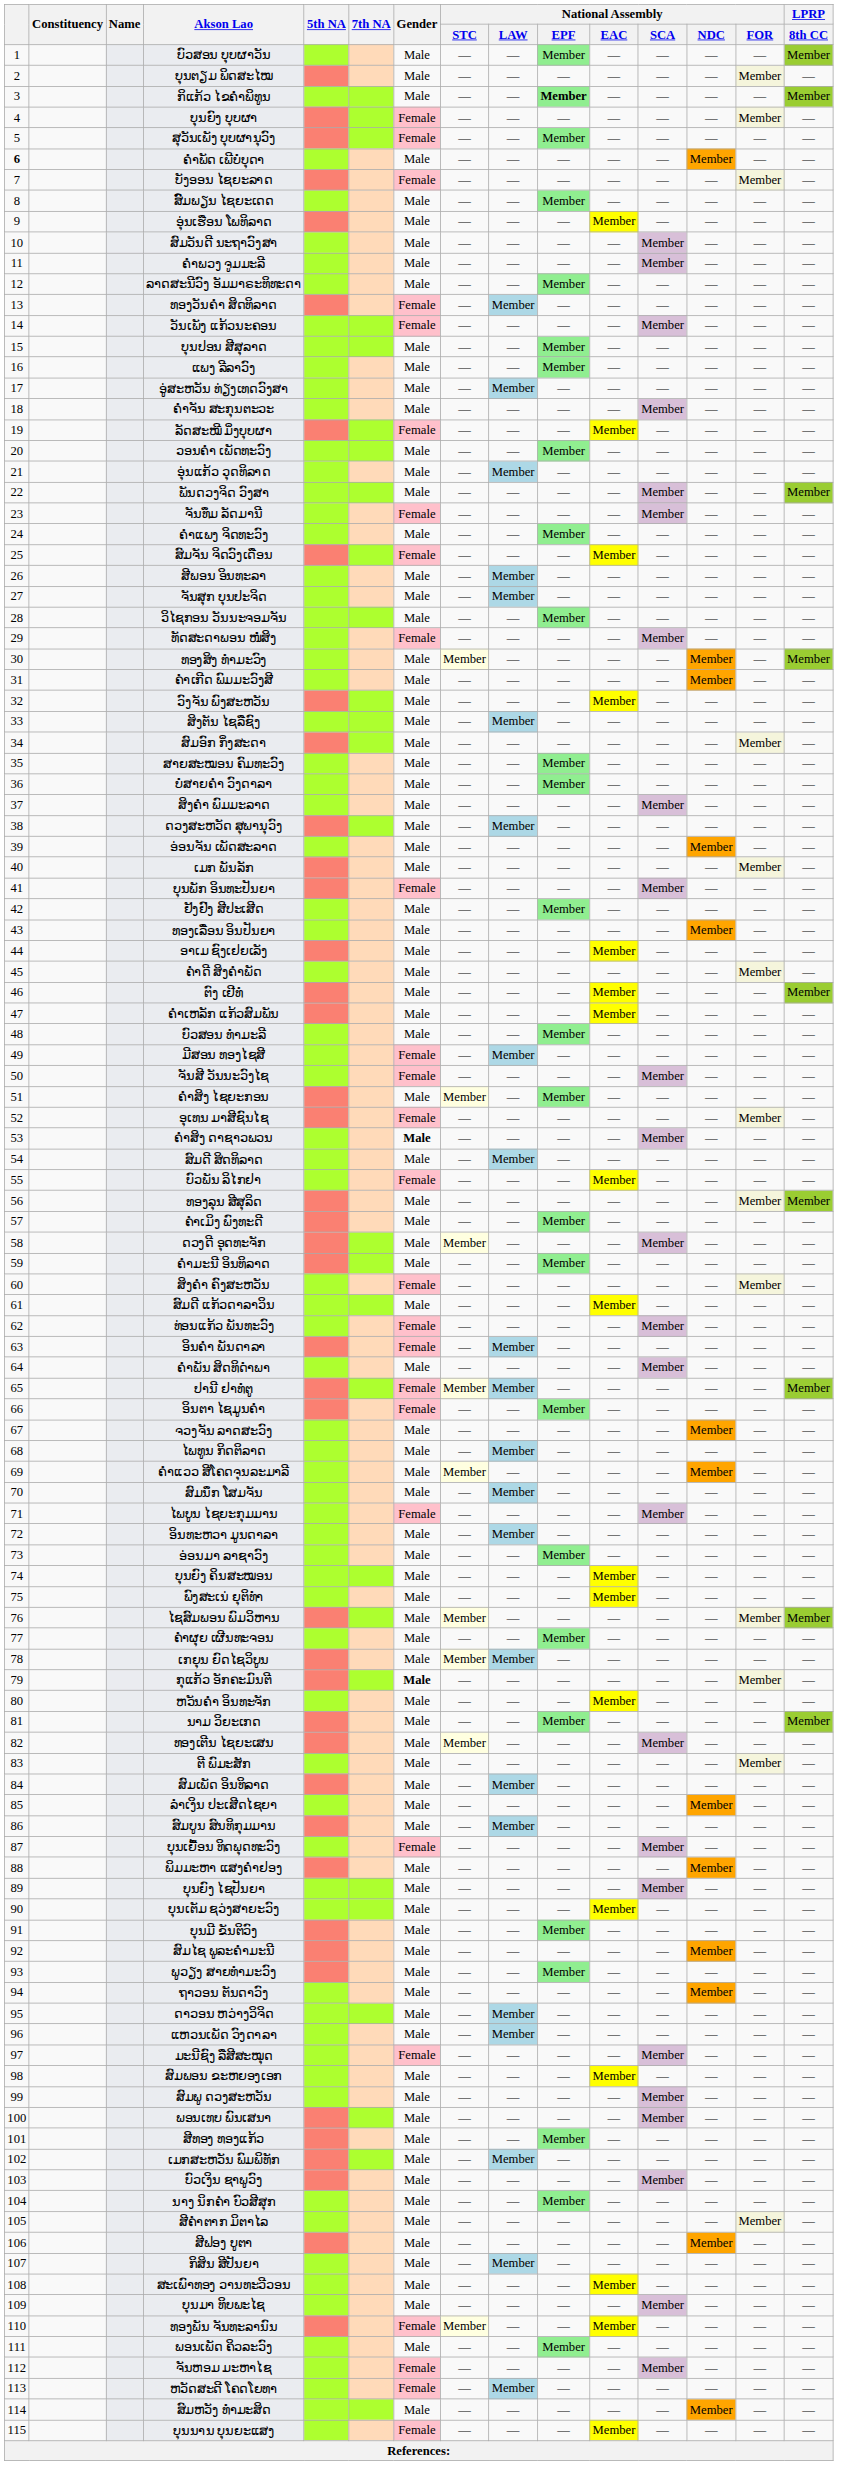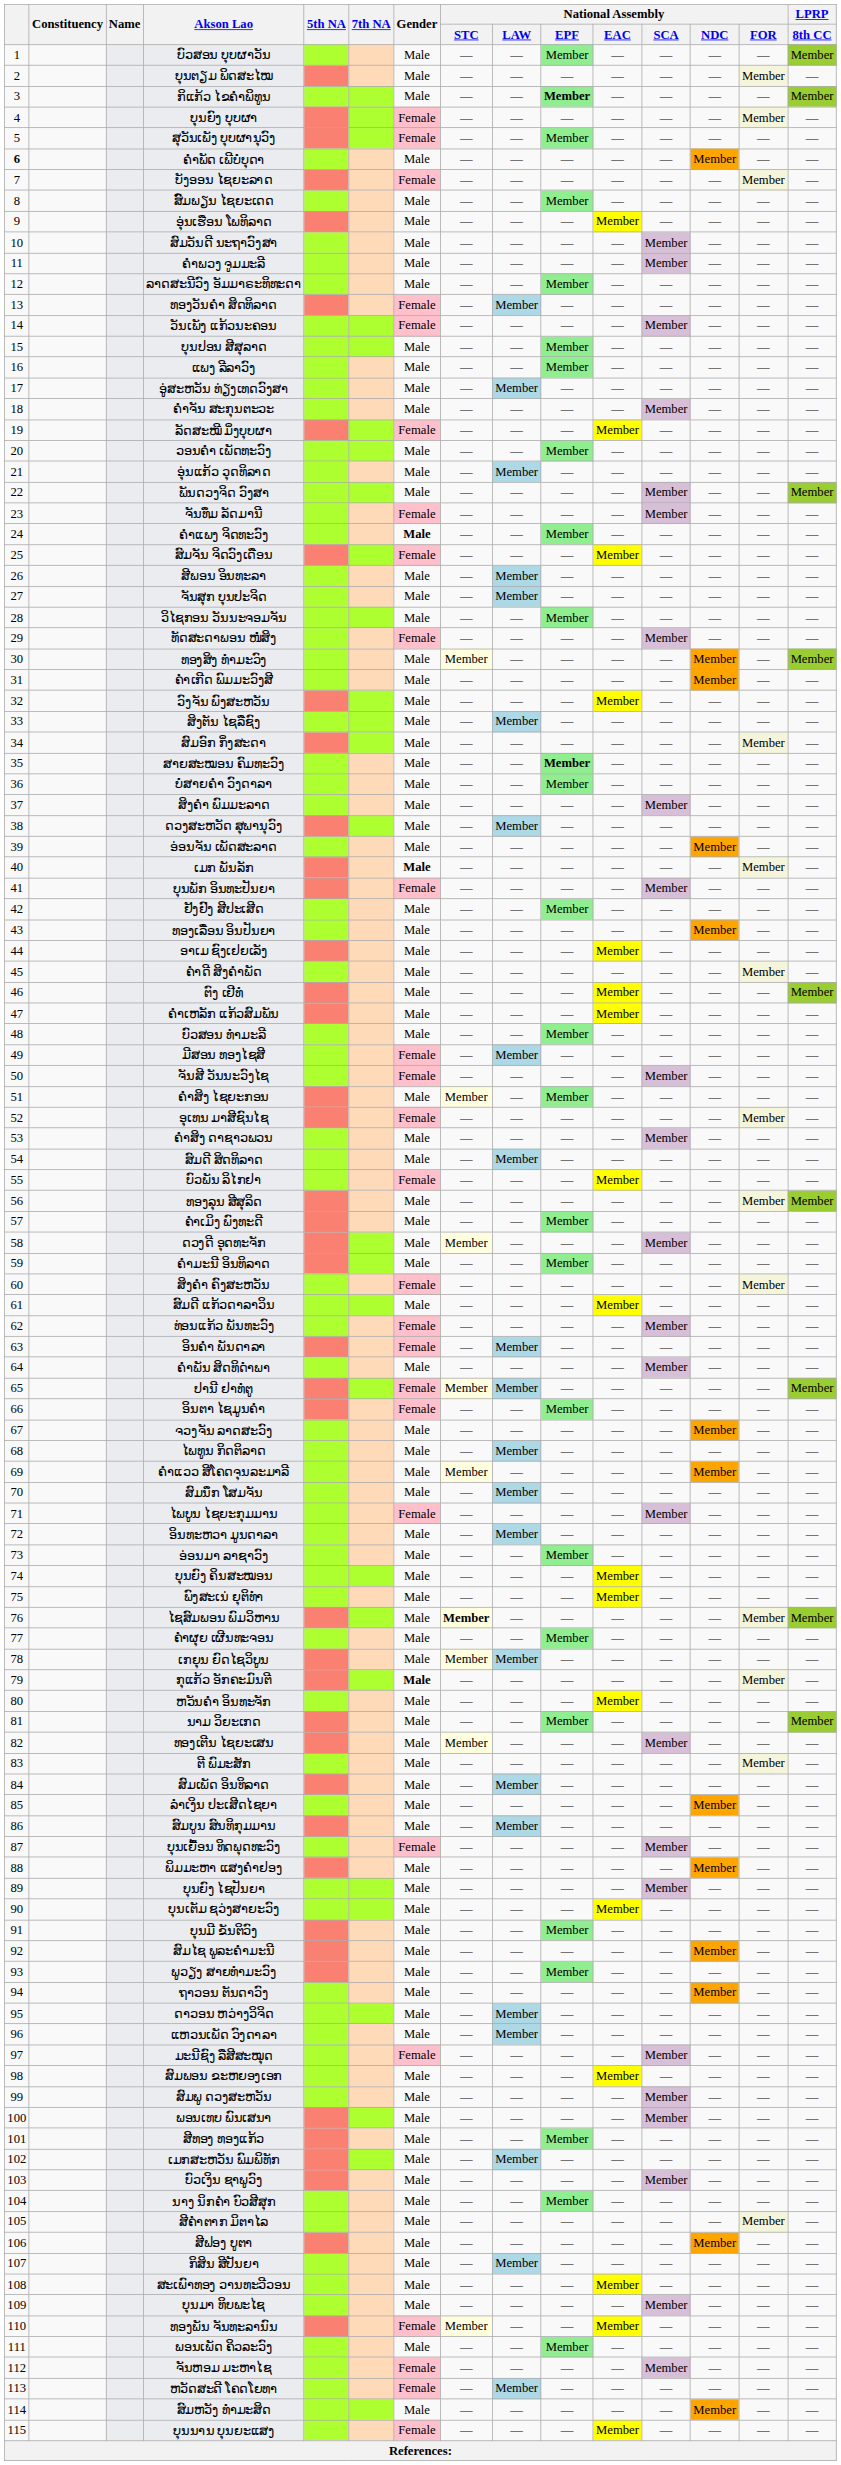ຄຳແພງ ຈິດທະວົງ | Gender: normal -> bold
ສາຍສະໝອນ ຄົມທະວົງ | National Assembly / EPF: normal -> bold
ເມກ ພັນລັກ | Gender: normal -> bold
ຄຳສິງ ດາຊາວພວນ | Gender: bold -> normal
ໄຊສົມພອນ ພົມວິຫານ | National Assembly / STC: normal -> bold
